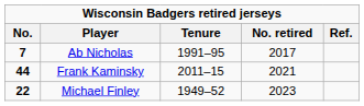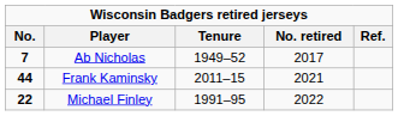Ab Nicholas | Tenure: 1991–95 -> 1949–52
Michael Finley | Tenure: 1949–52 -> 1991–95
Michael Finley | No. retired: 2023 -> 2022
